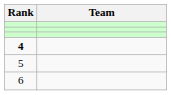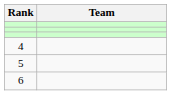row 5 | Rank: bold -> normal
